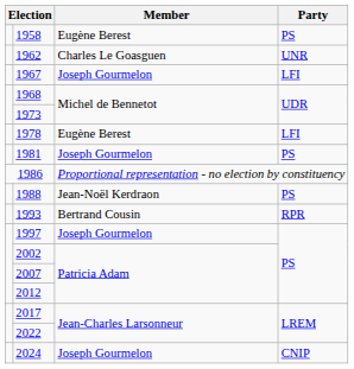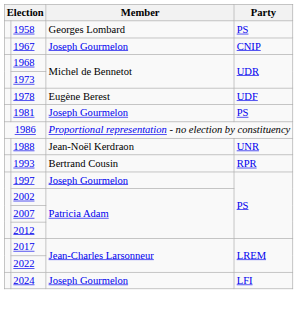1958 | Member: Eugène Berest -> Georges Lombard
- row: 1962 | Charles Le Goasguen | UNR
1967 | Party: LFI -> CNIP
1978 | Party: LFI -> UDF
1988 | Party: PS -> UNR
2024 | Party: CNIP -> LFI
